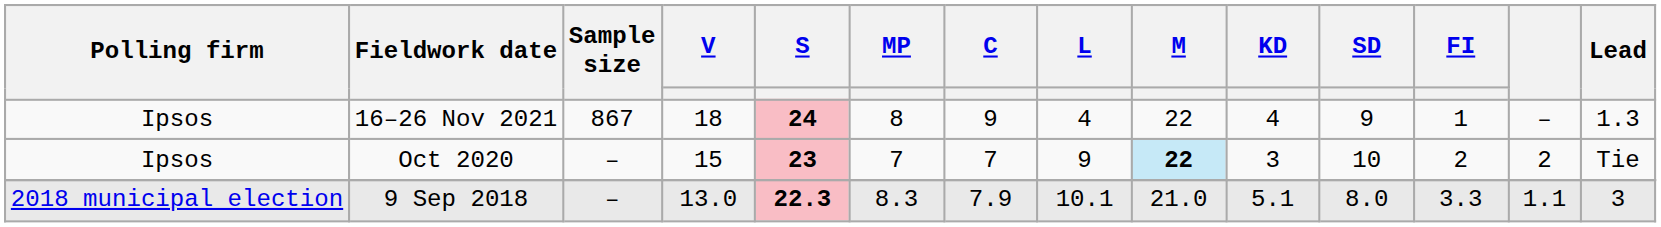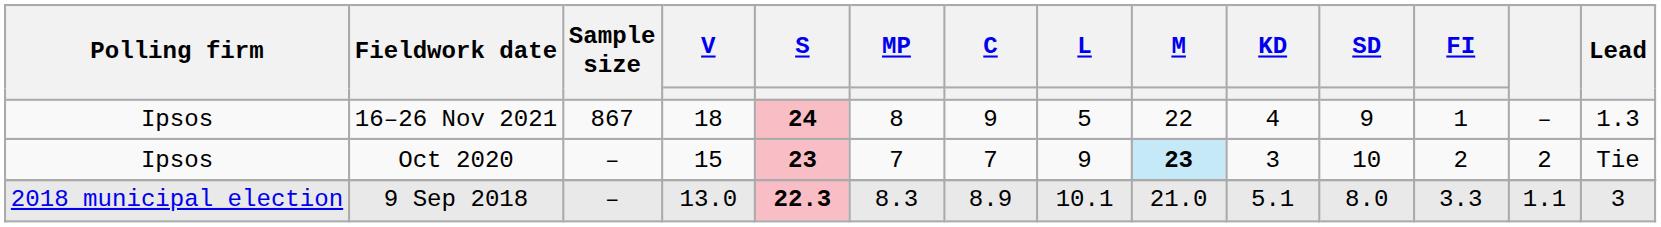16–26 Nov 2021 | L: 4 -> 5
Oct 2020 | M: 22 -> 23
9 Sep 2018 | C: 7.9 -> 8.9
